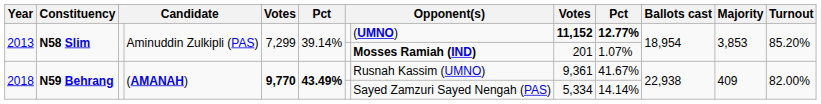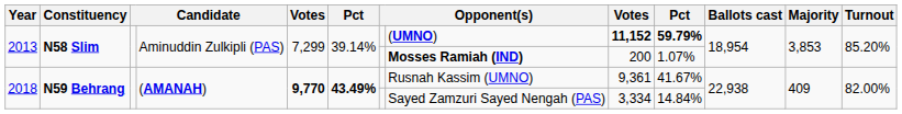row 2 | column 10: 12.77% -> 59.79%
row 3 | column 9: 201 -> 200
row 5 | column 9: 5,334 -> 3,334
row 5 | column 10: 14.14% -> 14.84%
